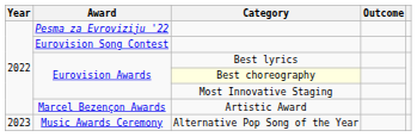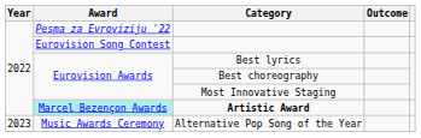Best choreography | Category: lightyellow background -> no background
Artistic Award | Award: no background -> paleturquoise background
Artistic Award | Category: normal -> bold
